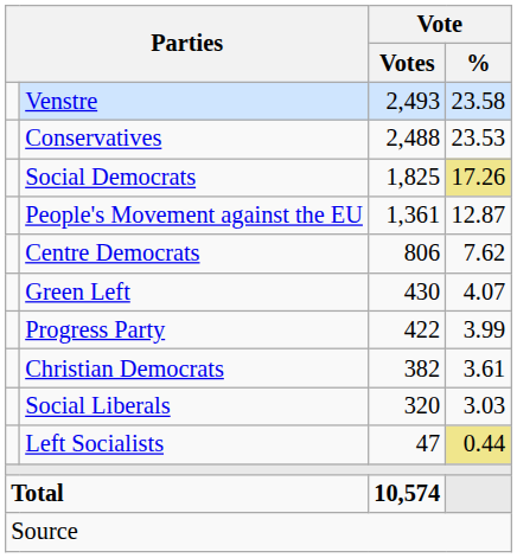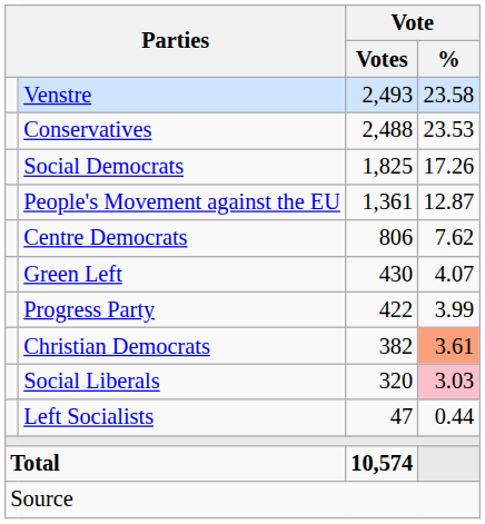Social Democrats | Vote / %: khaki background -> no background
Christian Democrats | Vote / %: no background -> lightsalmon background
Social Liberals | Vote / %: no background -> pink background
Left Socialists | Vote / %: khaki background -> no background
